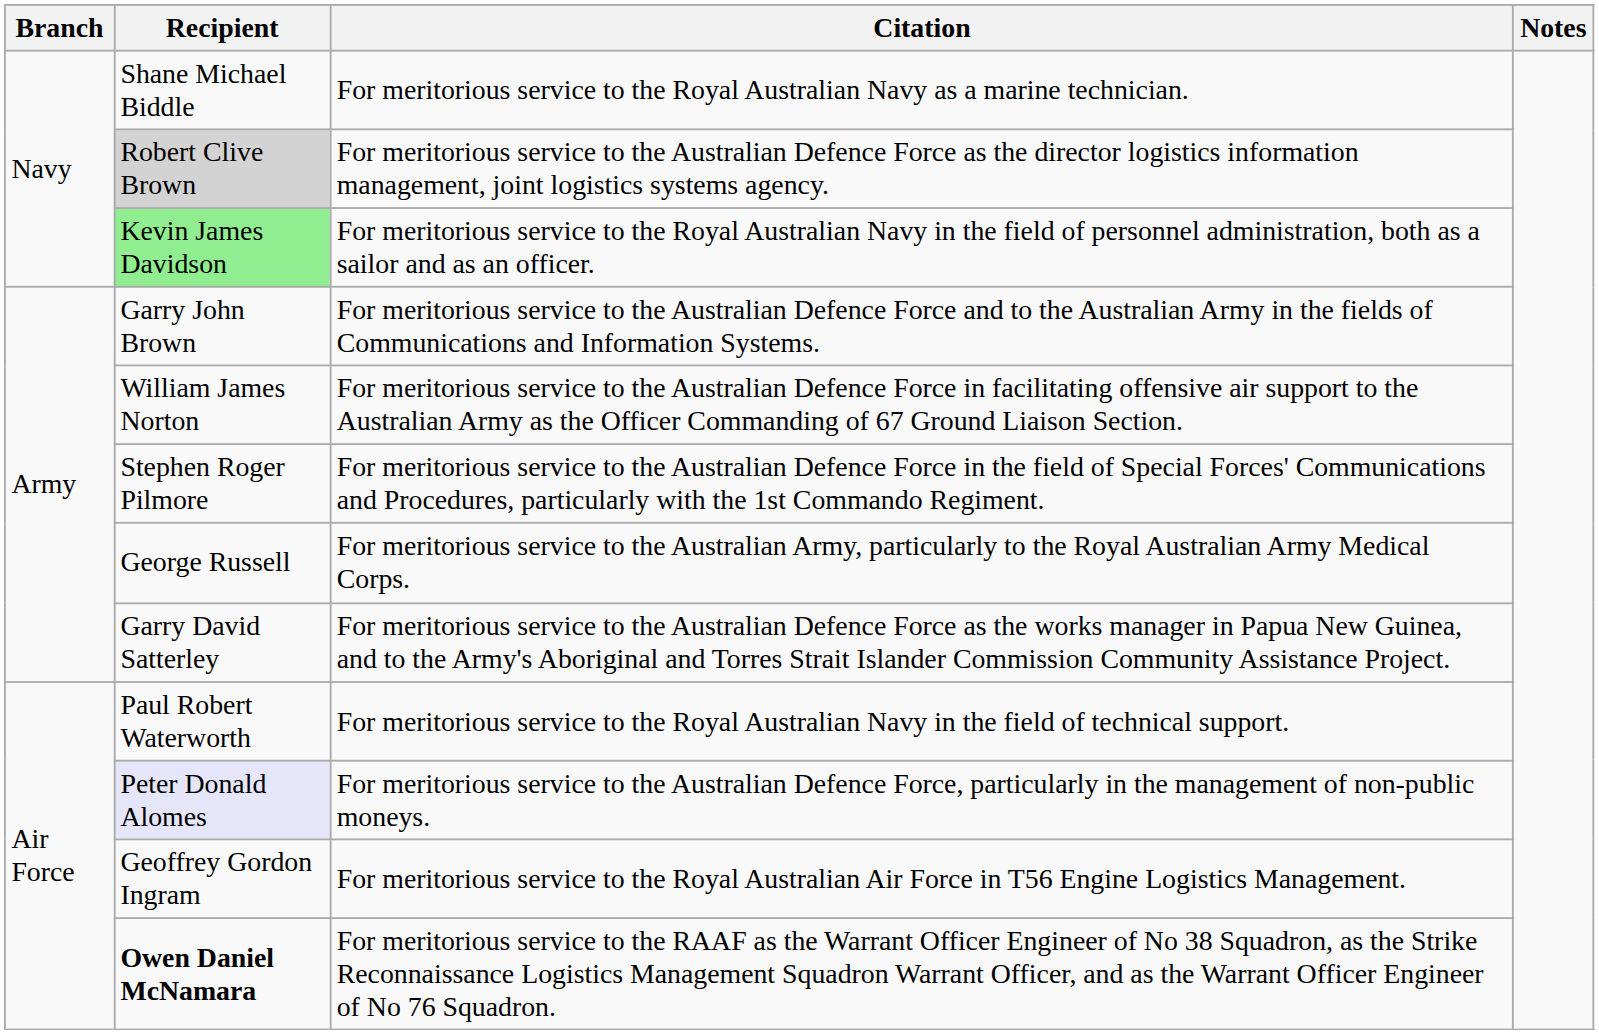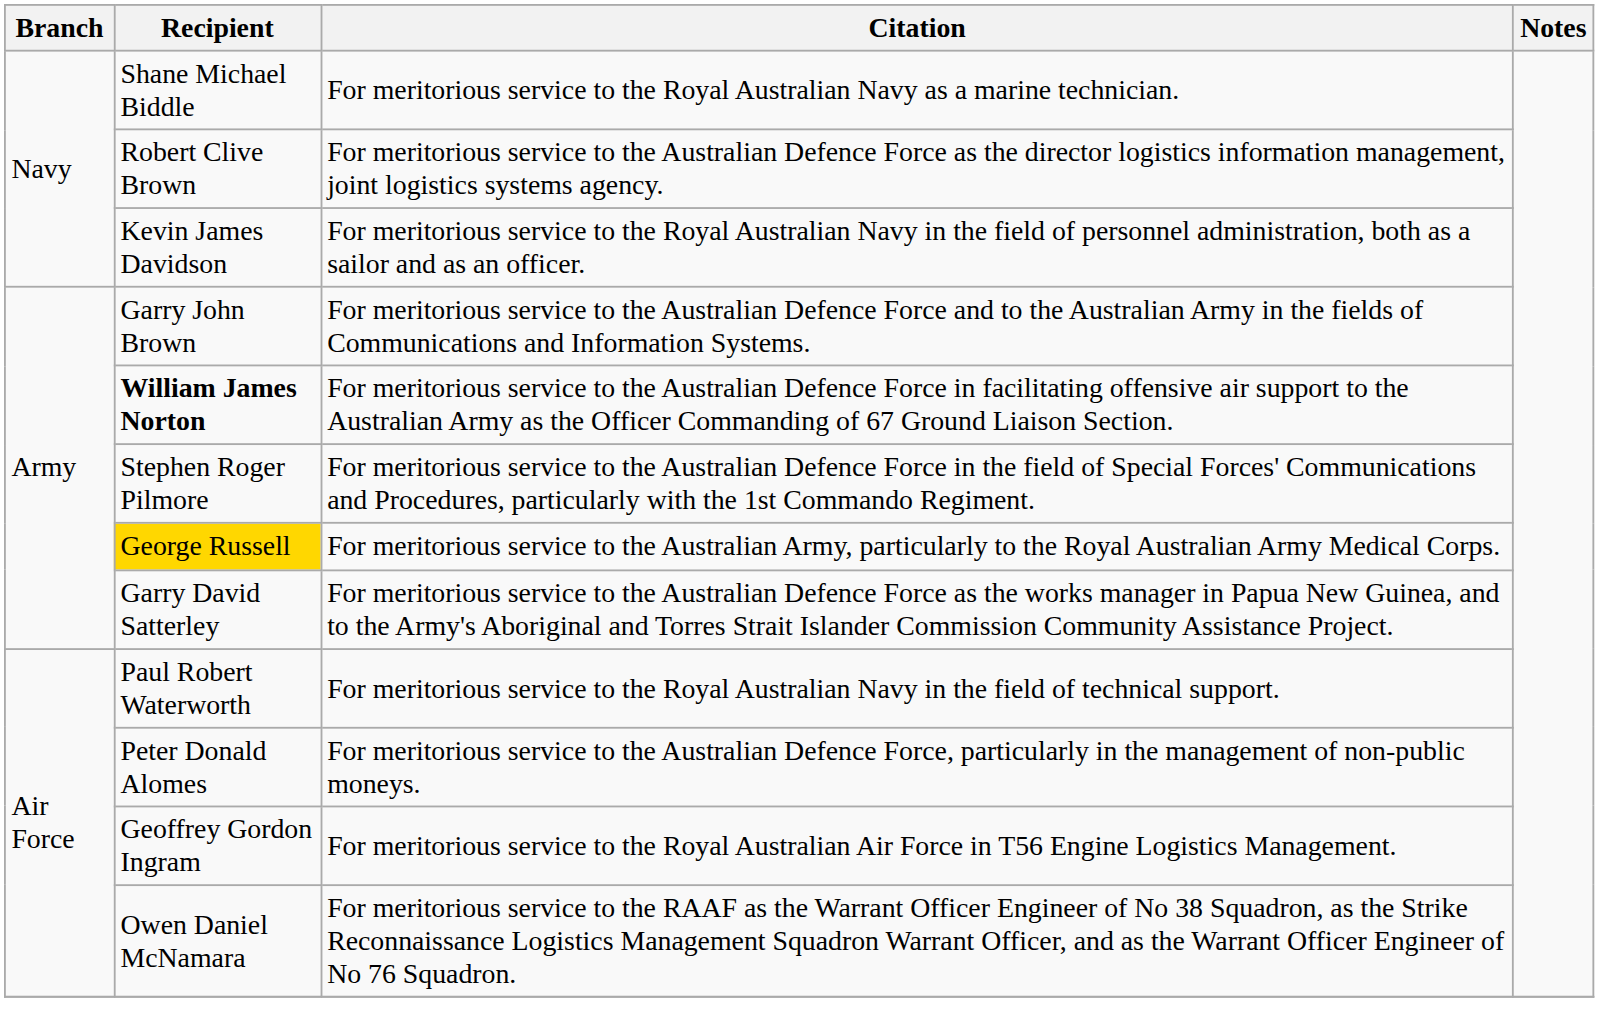Robert Clive Brown | Recipient: lightgrey background -> no background
Kevin James Davidson | Recipient: lightgreen background -> no background
William James Norton | Recipient: normal -> bold
George Russell | Recipient: no background -> gold background
Peter Donald Alomes | Recipient: lavender background -> no background
Owen Daniel McNamara | Recipient: bold -> normal
